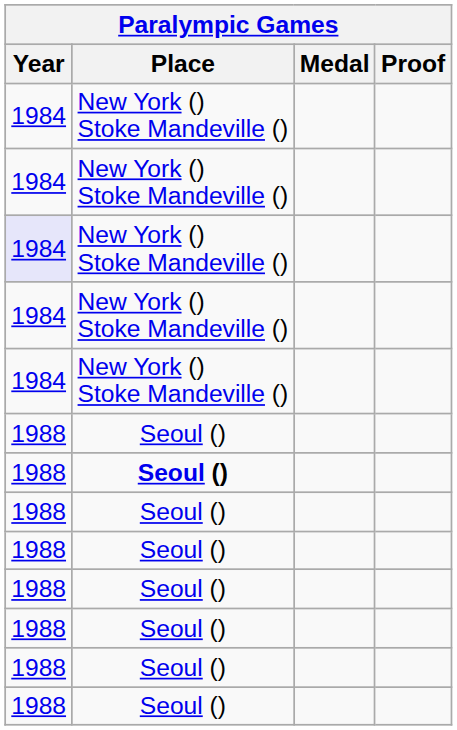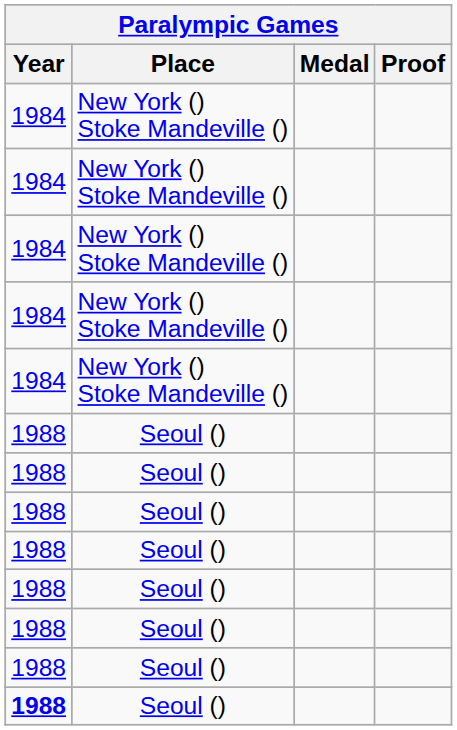row 5 | Year: lavender background -> no background
row 9 | Place: bold -> normal
row 15 | Year: normal -> bold
